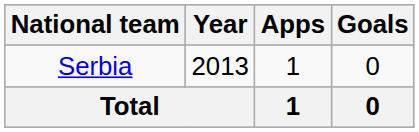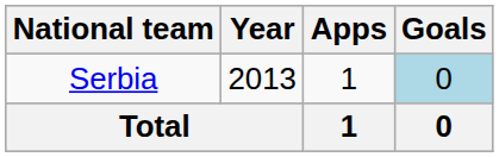Serbia | Goals: no background -> lightblue background
